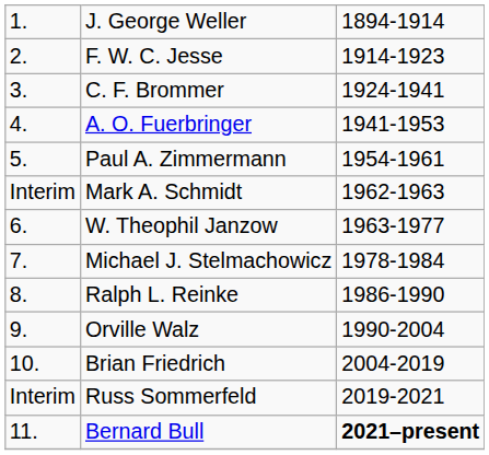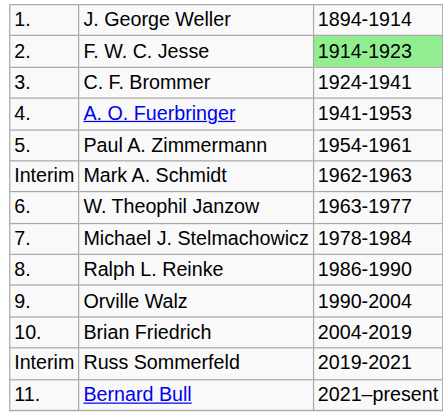F. W. C. Jesse | column 3: no background -> lightgreen background
Bernard Bull | column 3: bold -> normal
